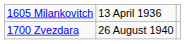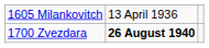1700 Zvezdara | column 2: normal -> bold
